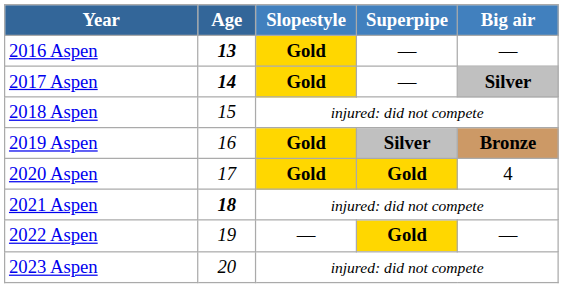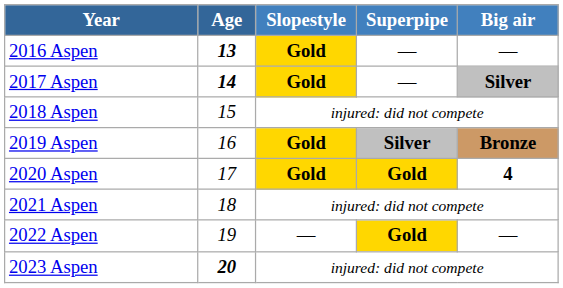2020 Aspen | Big air: normal -> bold
2021 Aspen | Age: bold -> normal
2023 Aspen | Age: normal -> bold
